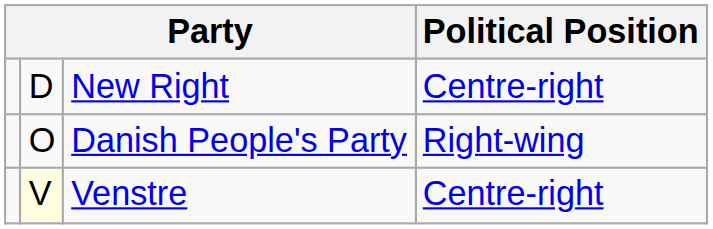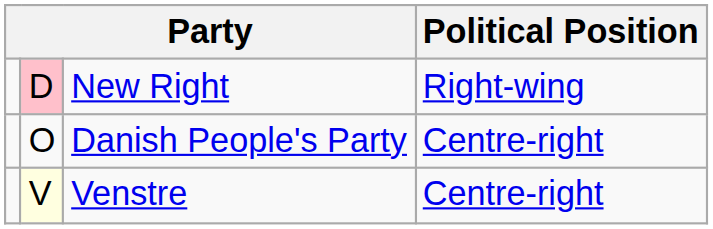New Right | column 2: no background -> pink background
New Right | Political Position: Centre-right -> Right-wing
Danish People's Party | Political Position: Right-wing -> Centre-right
